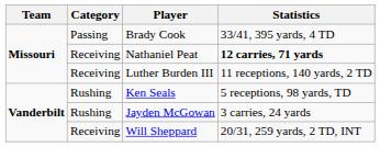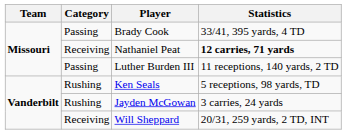Luther Burden III | Category: Receiving -> Passing
